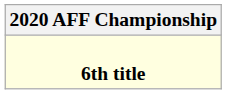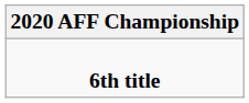row 2 | column 1: lightyellow background -> no background
